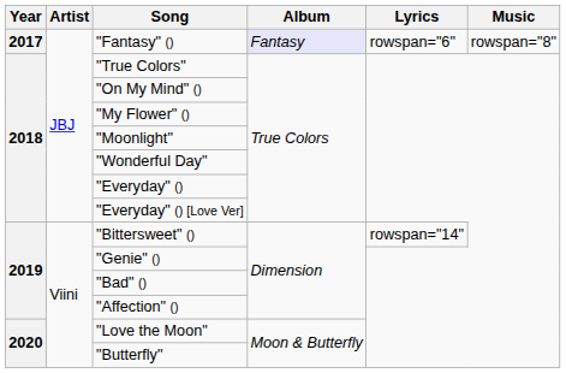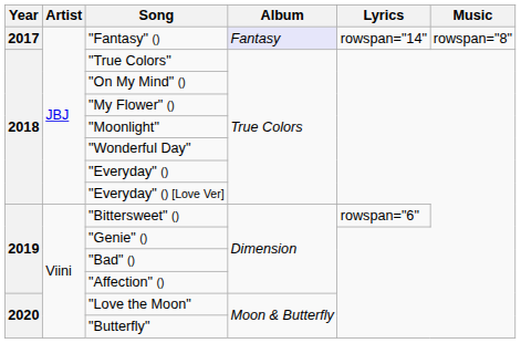"Fantasy" () | Lyrics: rowspan="6" -> rowspan="14"
"Bittersweet" () | Lyrics: rowspan="14" -> rowspan="6"
